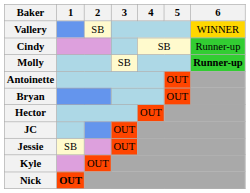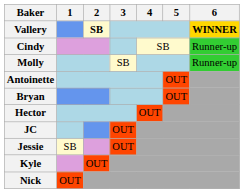Vallery | 2: normal -> bold
Vallery | 6: normal -> bold
Molly | 6: bold -> normal
Nick | 1: bold -> normal
